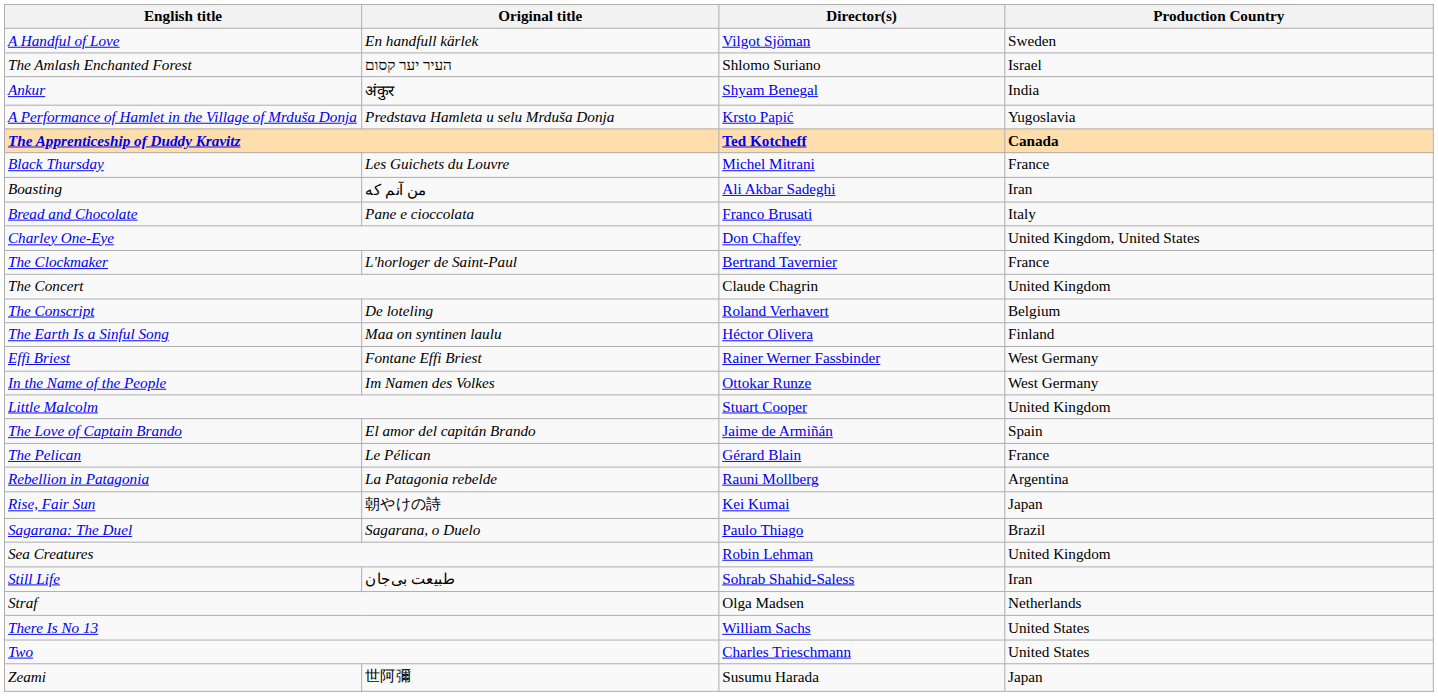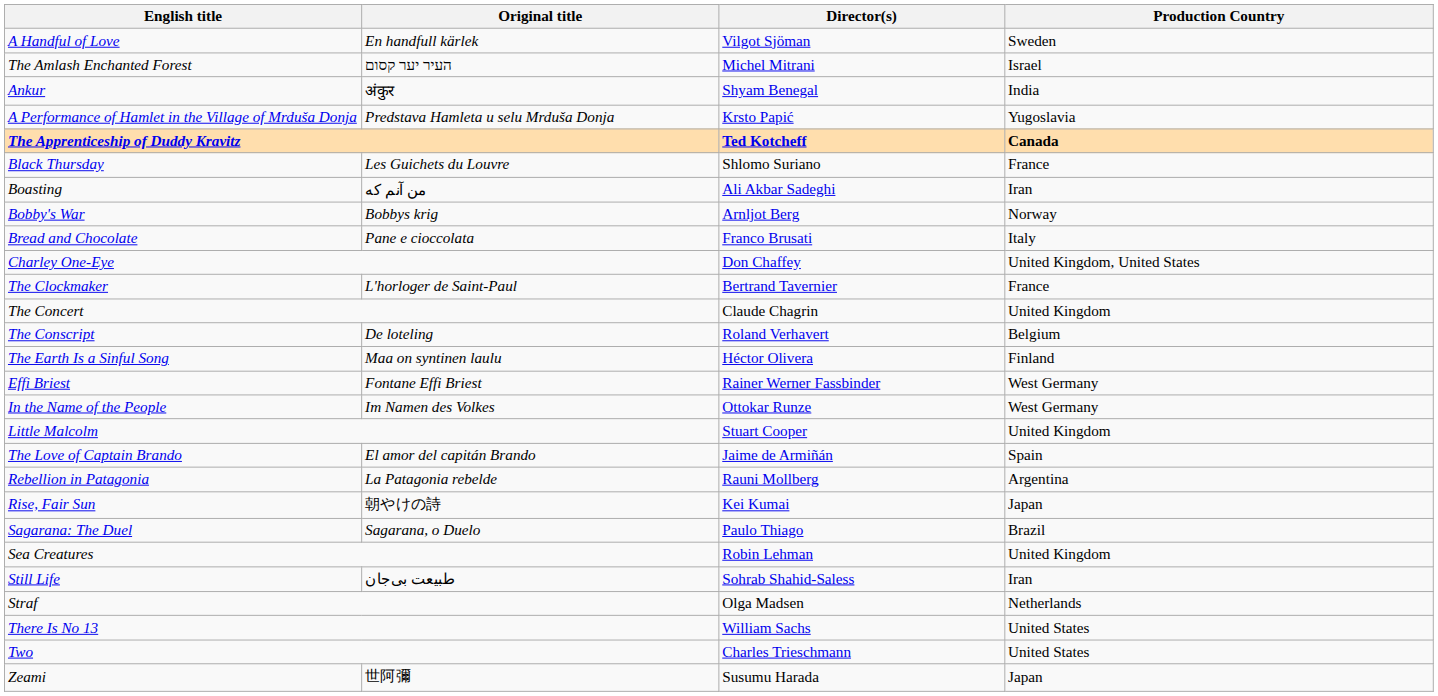The Amlash Enchanted Forest | Director(s): Shlomo Suriano -> Michel Mitrani
Black Thursday | Director(s): Michel Mitrani -> Shlomo Suriano
+ row: Bobby's War | Bobbys krig | Arnljot Berg | Norway
- row: The Pelican | Le Pélican | Gérard Blain | France
